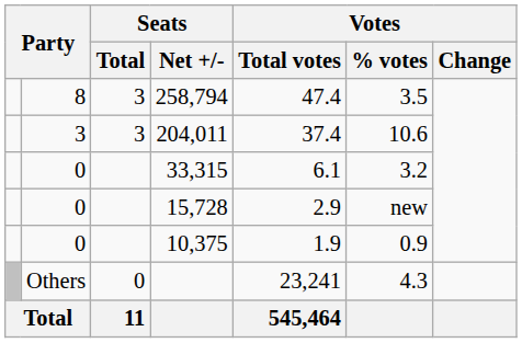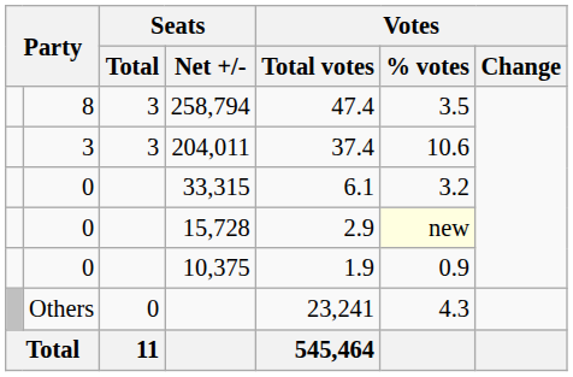15,728 | Votes / % votes: no background -> lightyellow background
